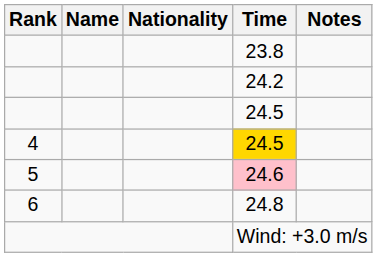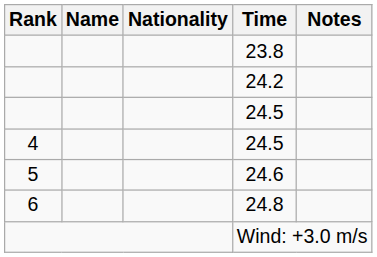4 / 24.5 | Time: gold background -> no background
24.6 | Time: pink background -> no background
